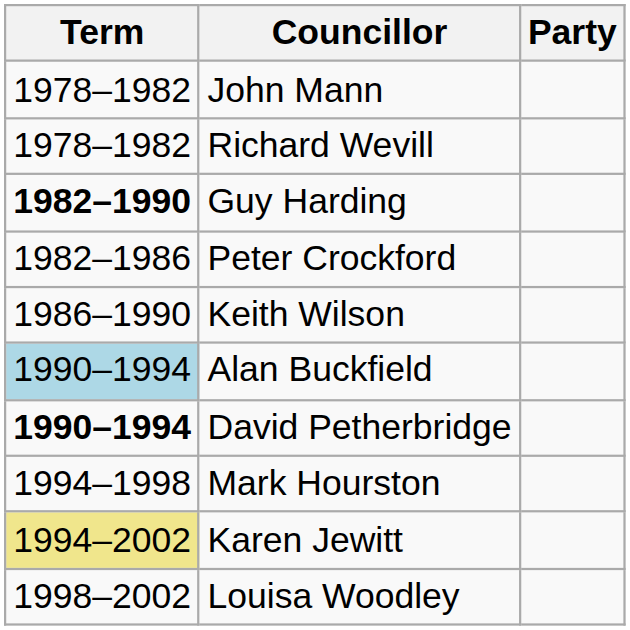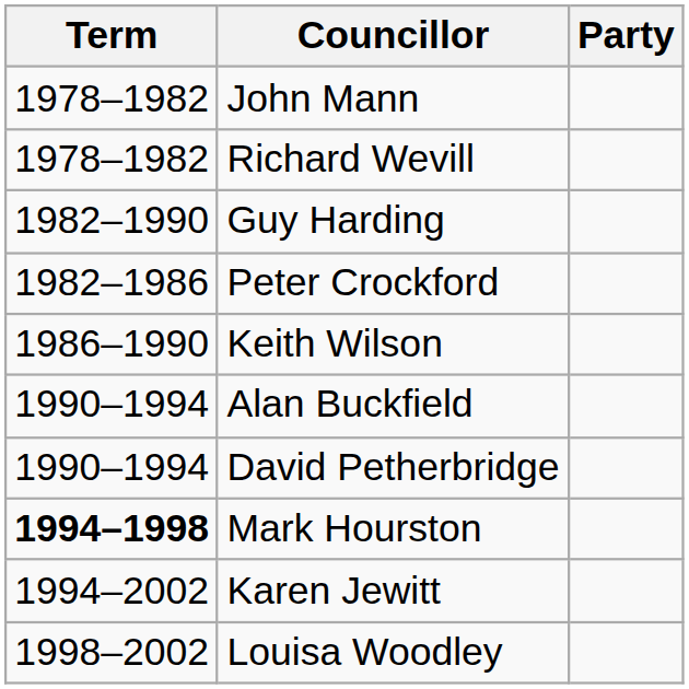Guy Harding | Term: bold -> normal
Alan Buckfield | Term: lightblue background -> no background
David Petherbridge | Term: bold -> normal
Mark Hourston | Term: normal -> bold
Karen Jewitt | Term: khaki background -> no background
